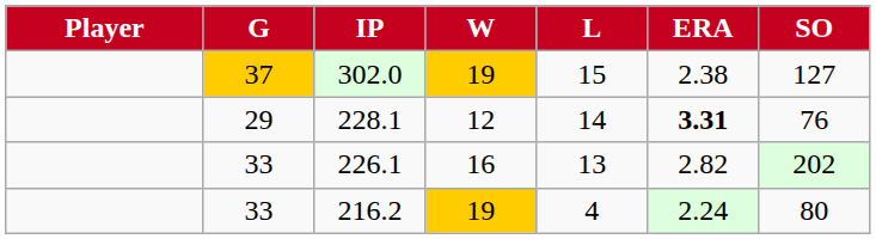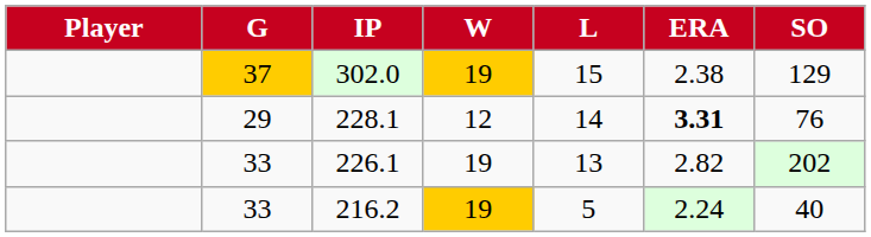302.0 | SO: 127 -> 129
226.1 | W: 16 -> 19
216.2 | L: 4 -> 5
216.2 | SO: 80 -> 40
